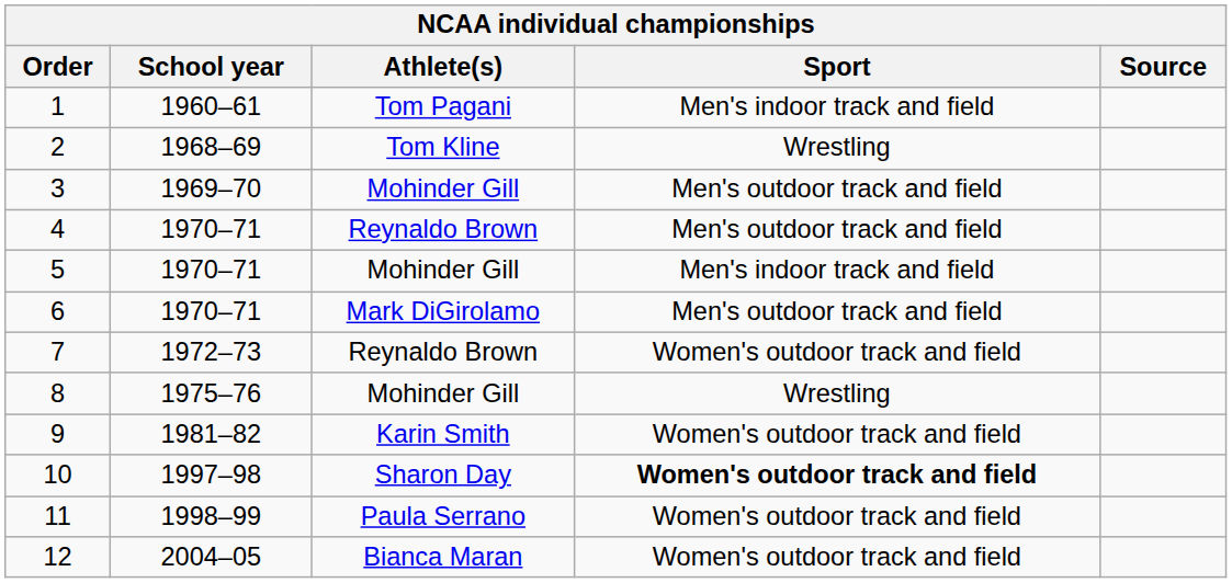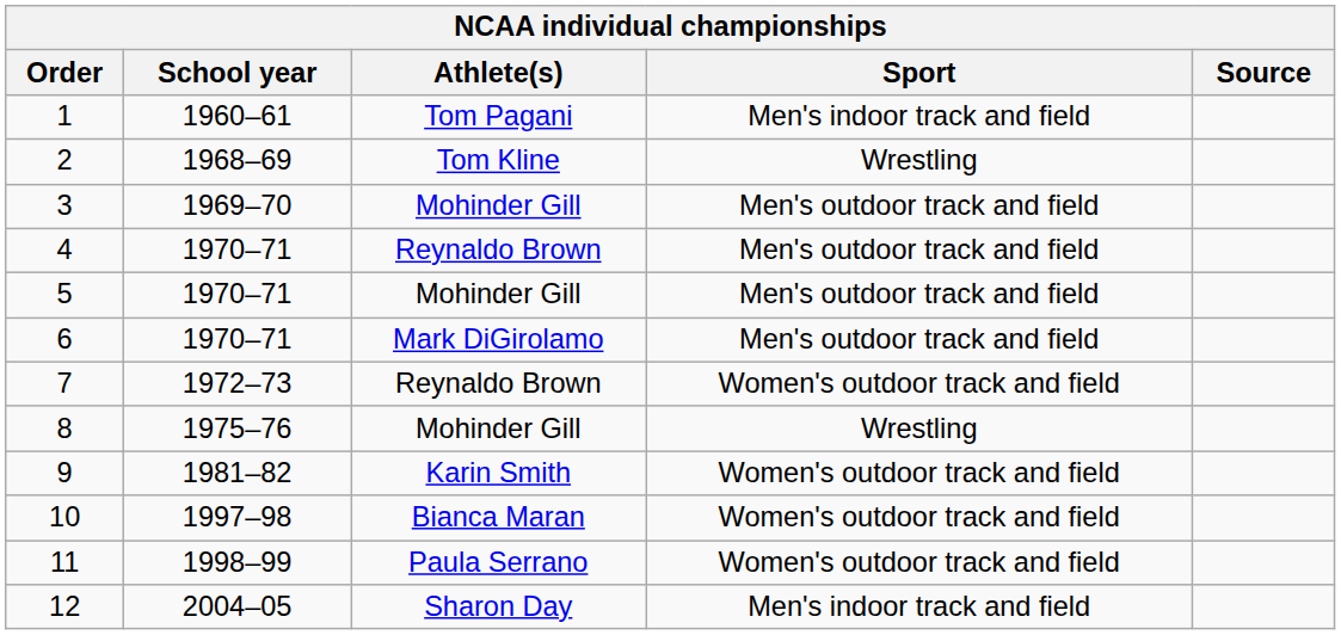5 | Sport: Men's indoor track and field -> Men's outdoor track and field
10 | Athlete(s): Sharon Day -> Bianca Maran
10 | Sport: bold -> normal
12 | Athlete(s): Bianca Maran -> Sharon Day
12 | Sport: Women's outdoor track and field -> Men's indoor track and field
